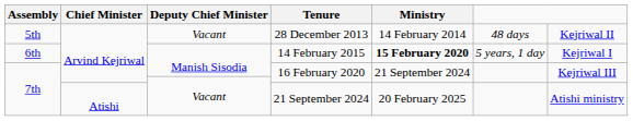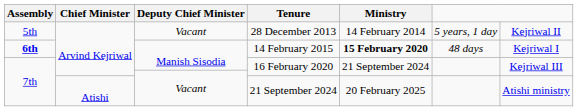28 December 2013 | column 6: 48 days -> 5 years, 1 day
14 February 2015 | Assembly: normal -> bold
14 February 2015 | column 6: 5 years, 1 day -> 48 days
